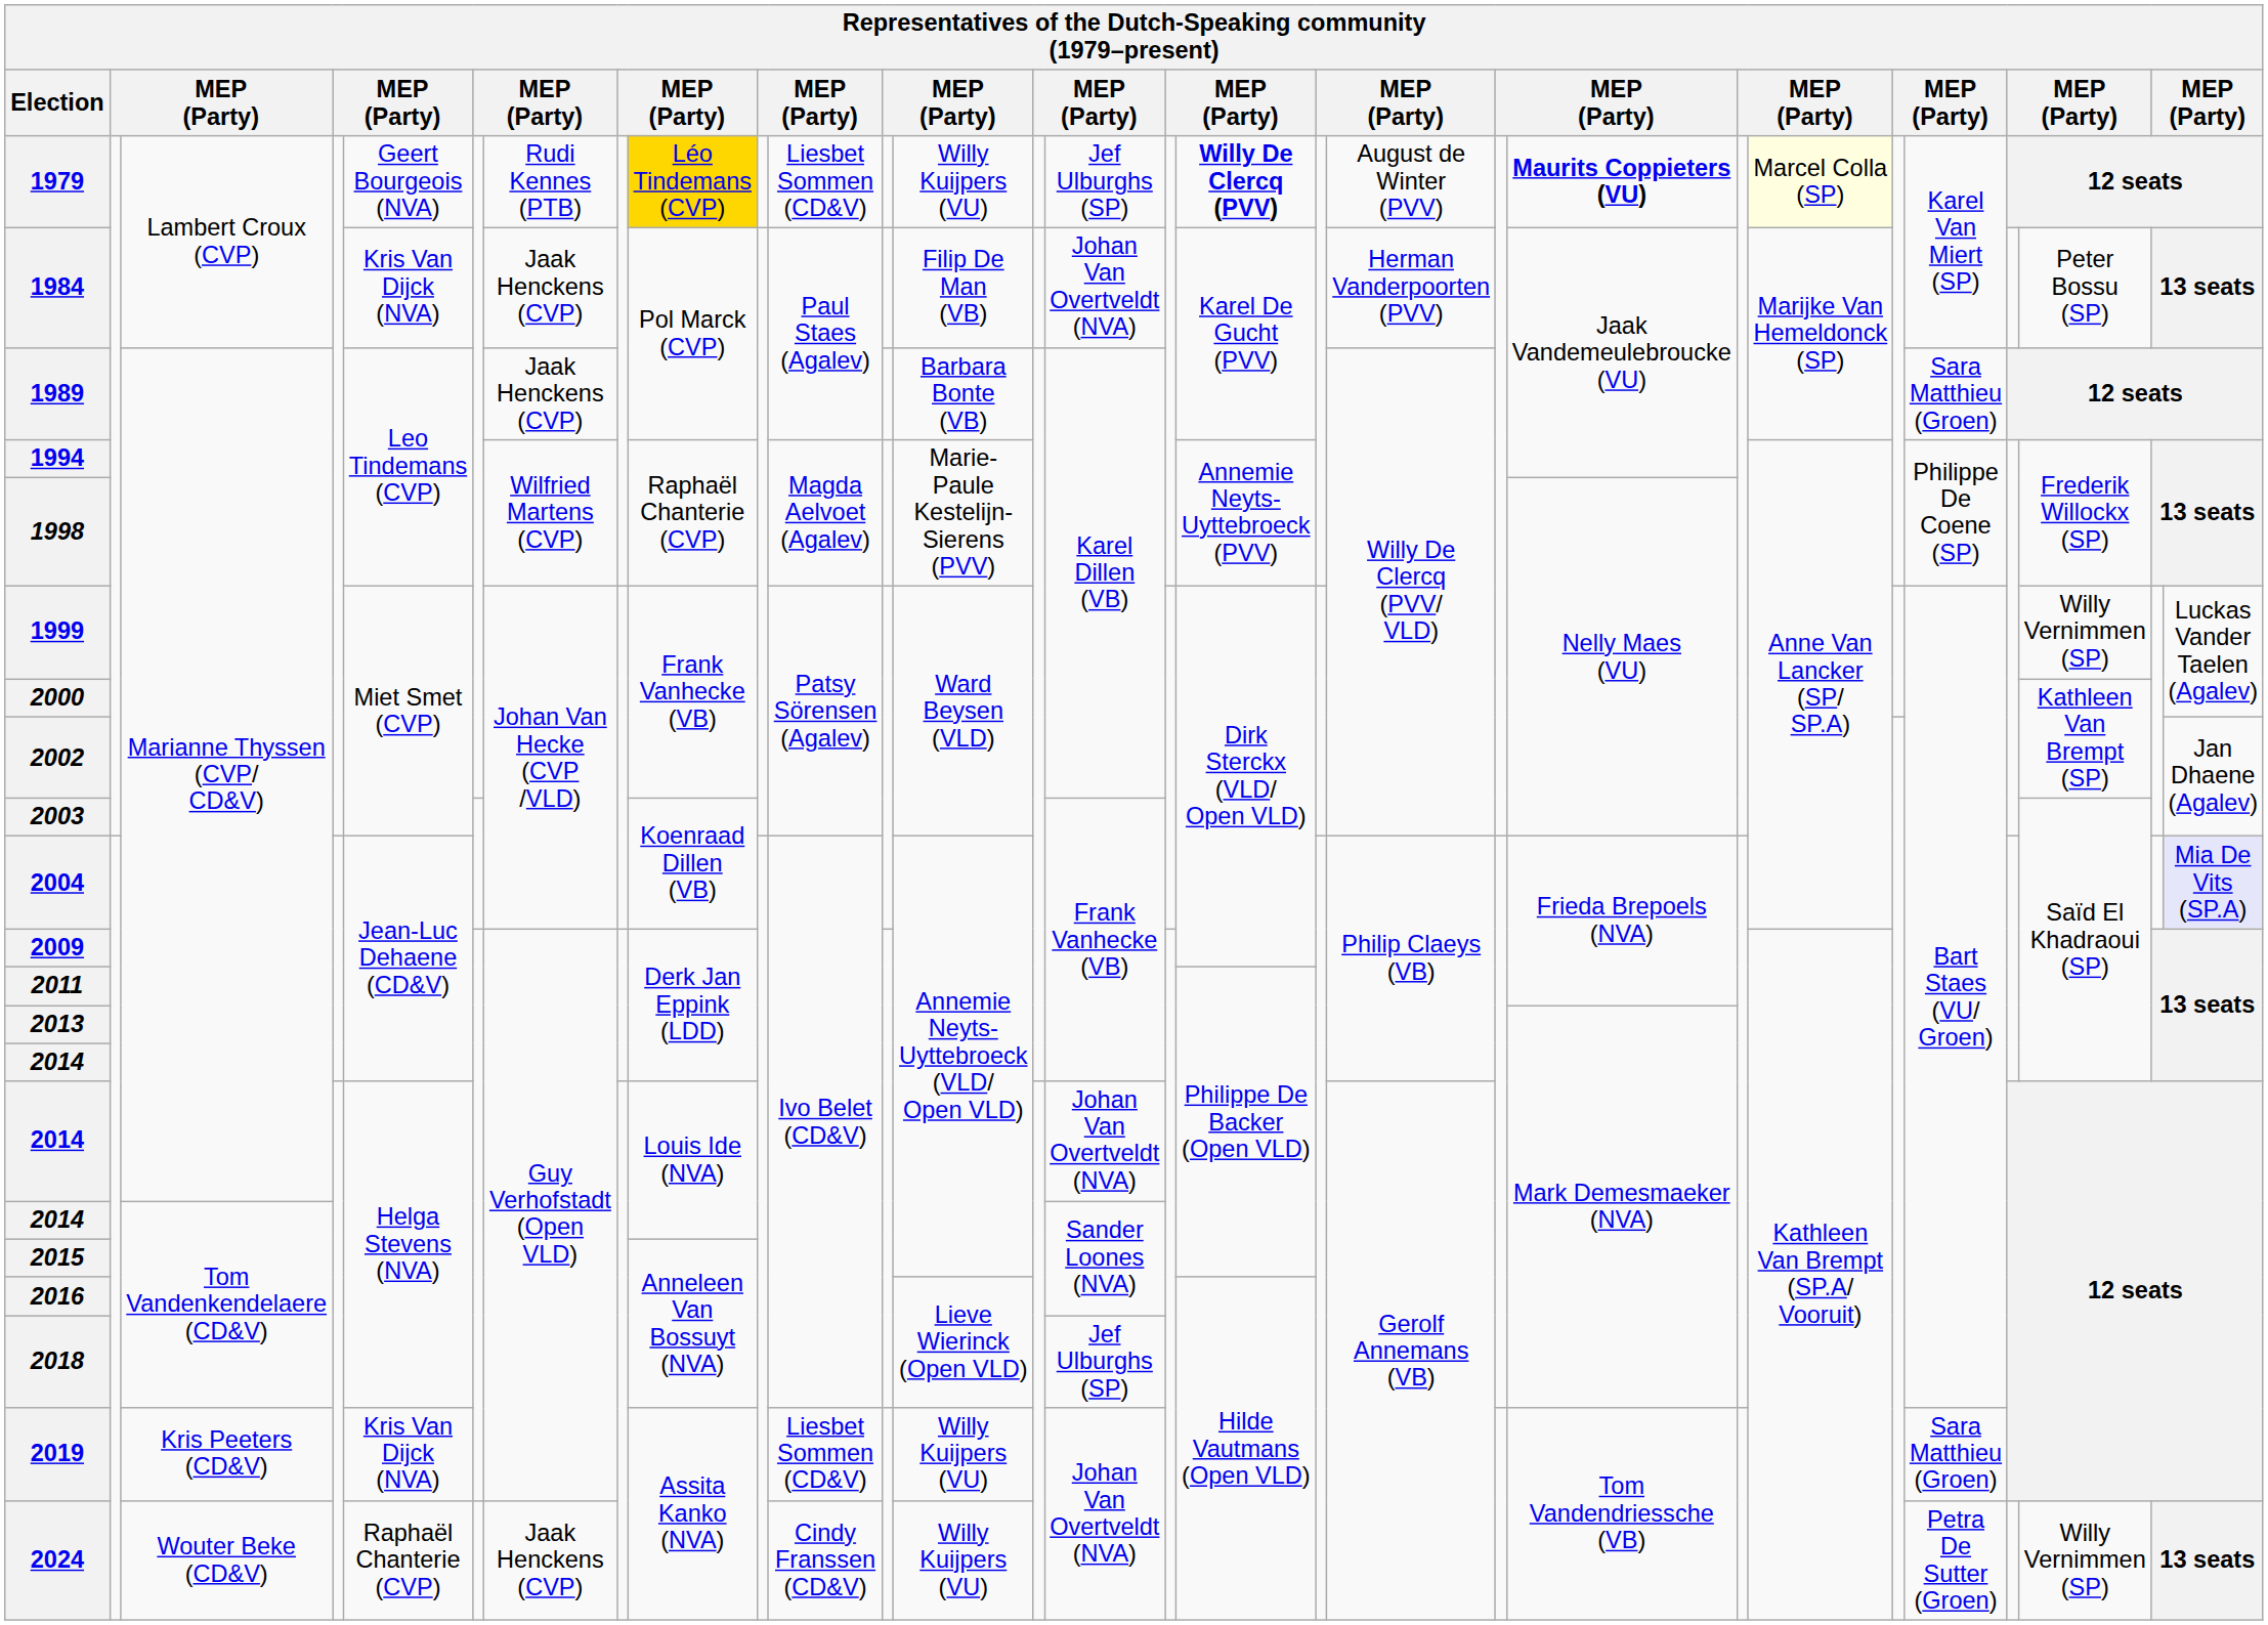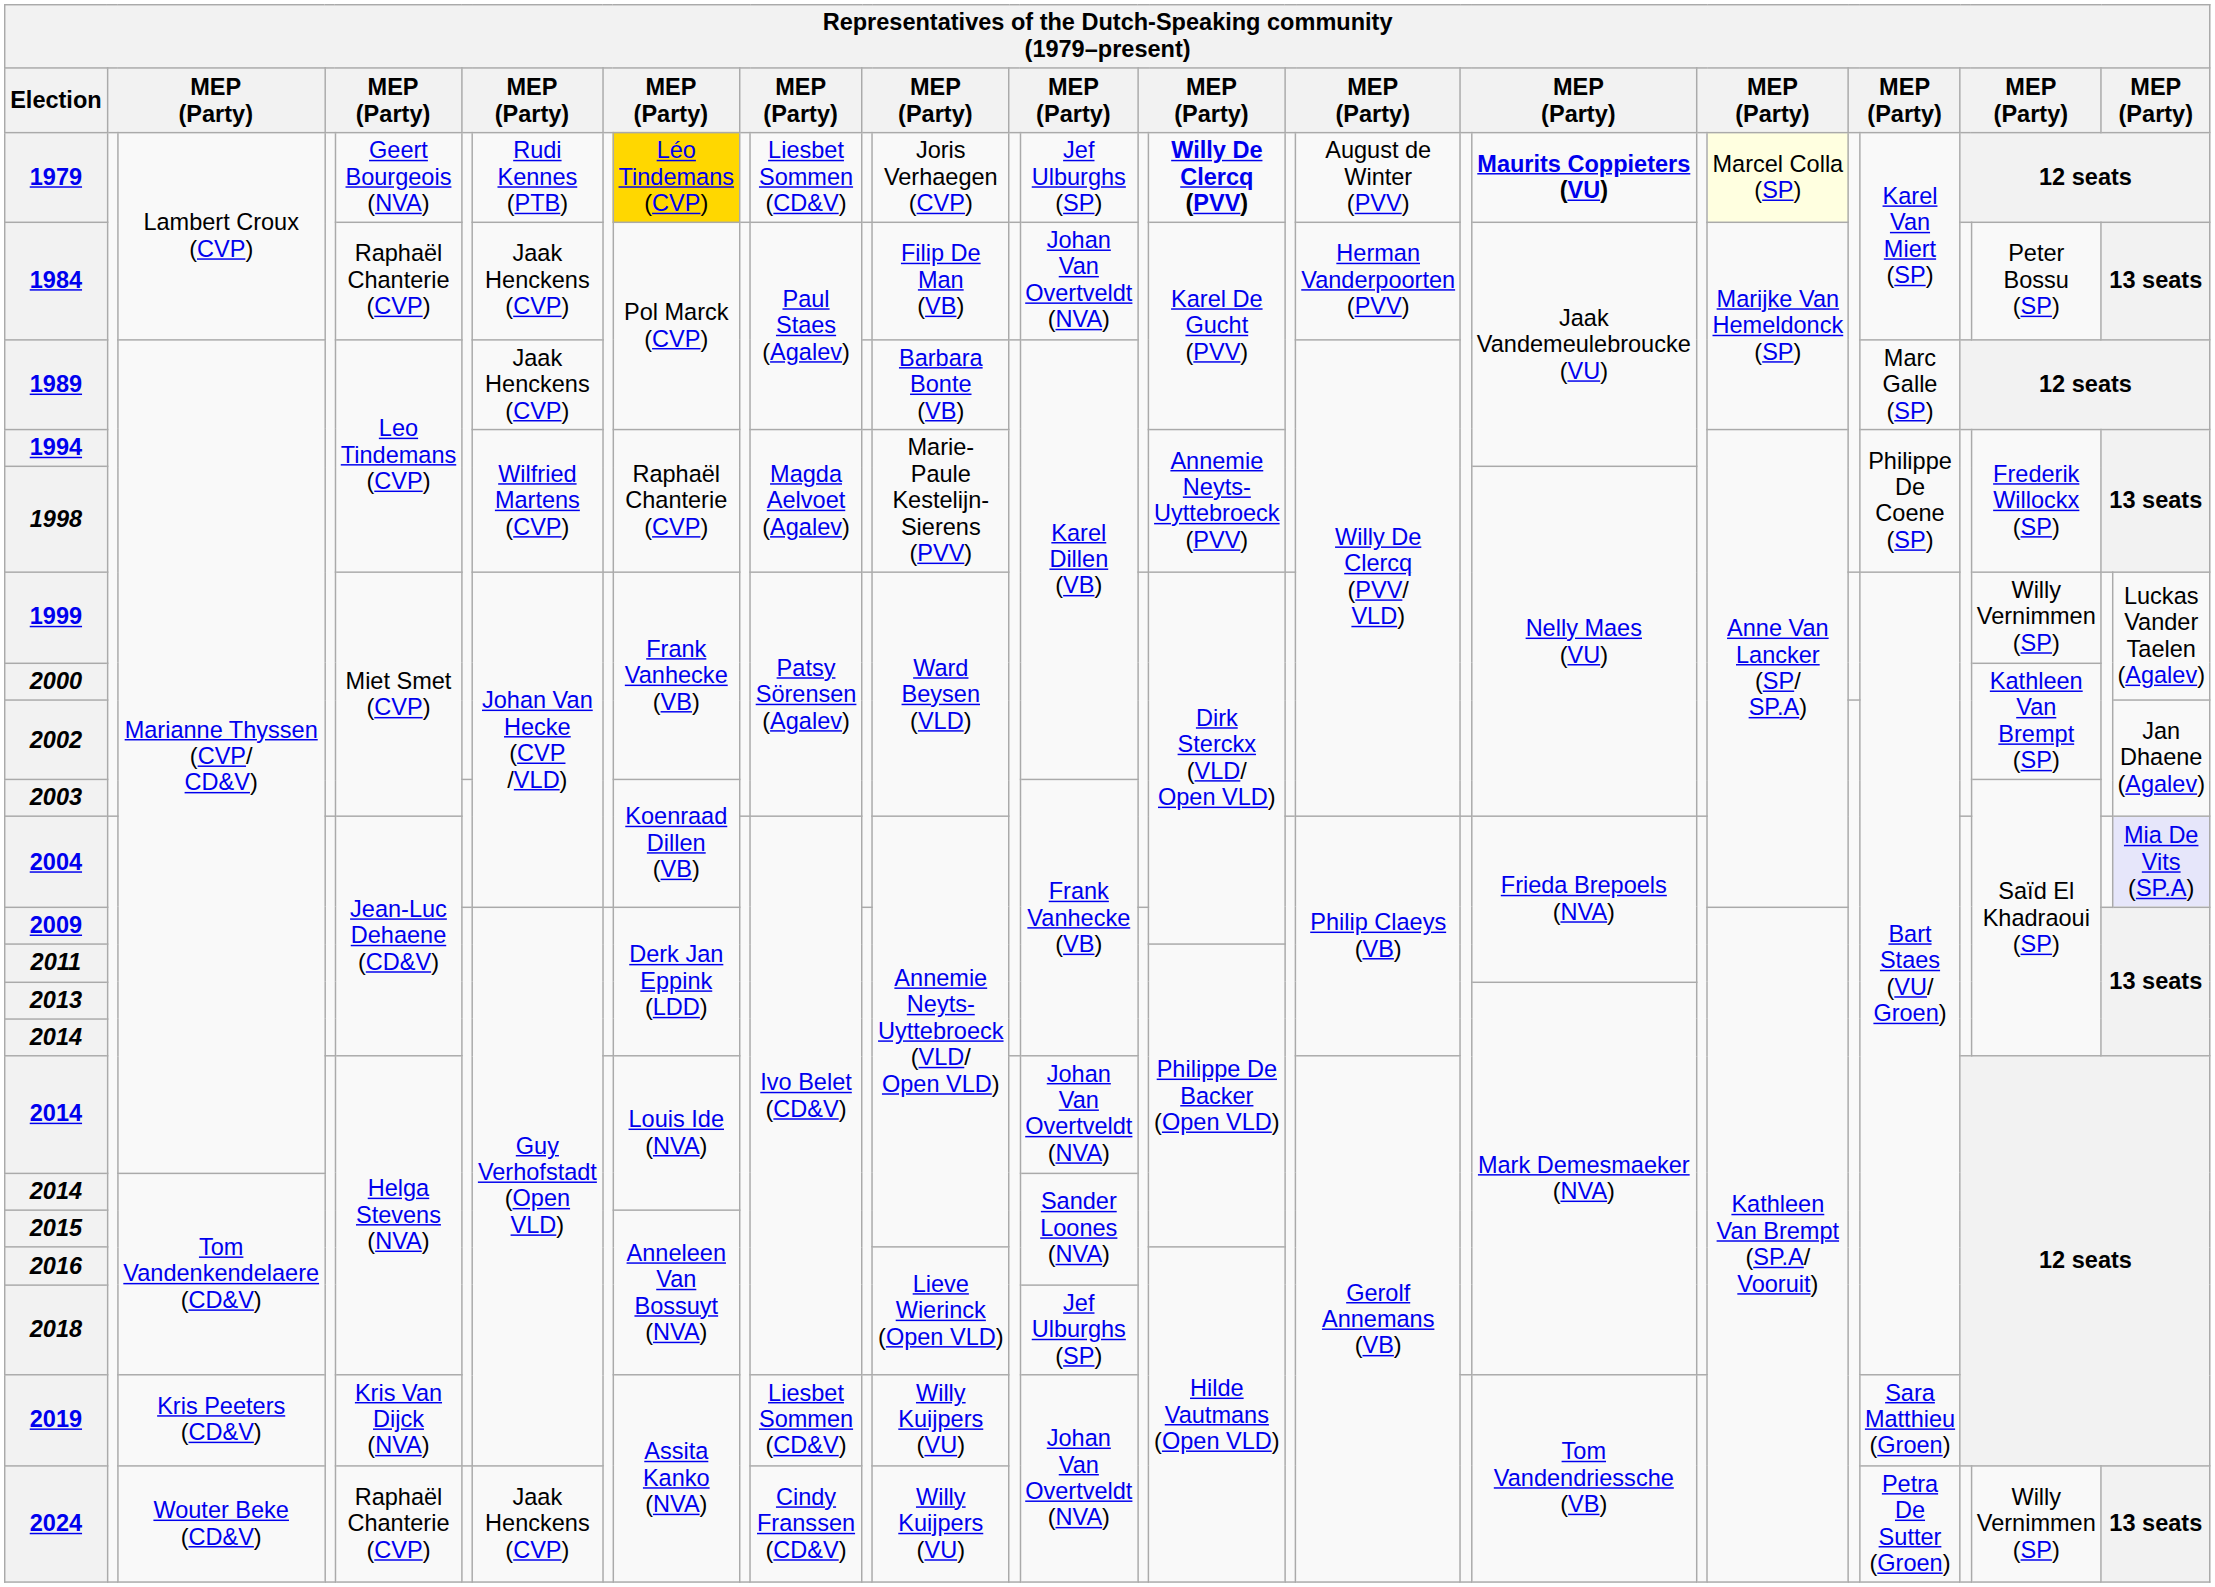1979 | column 13: Willy Kuijpers (VU) -> Joris Verhaegen (CVP)
1984 | column 5: Kris Van Dijck (NVA) -> Raphaël Chanterie (CVP)
1989 | column 25: Sara Matthieu (Groen) -> Marc Galle (SP)
